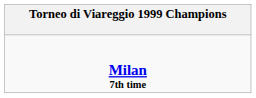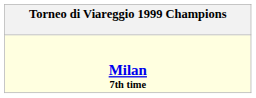row 2 | column 1: no background -> lightyellow background
